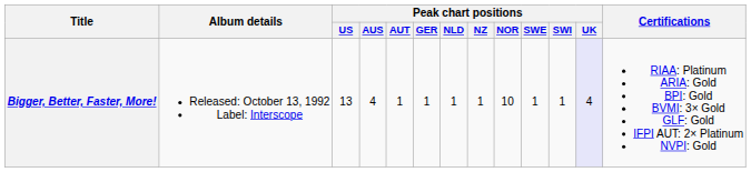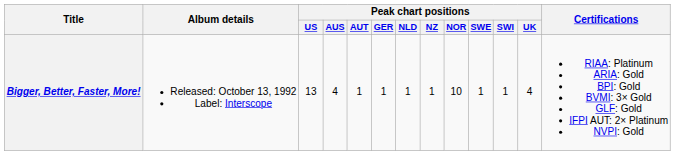Bigger, Better, Faster, More! | Peak chart positions / UK: lavender background -> no background
